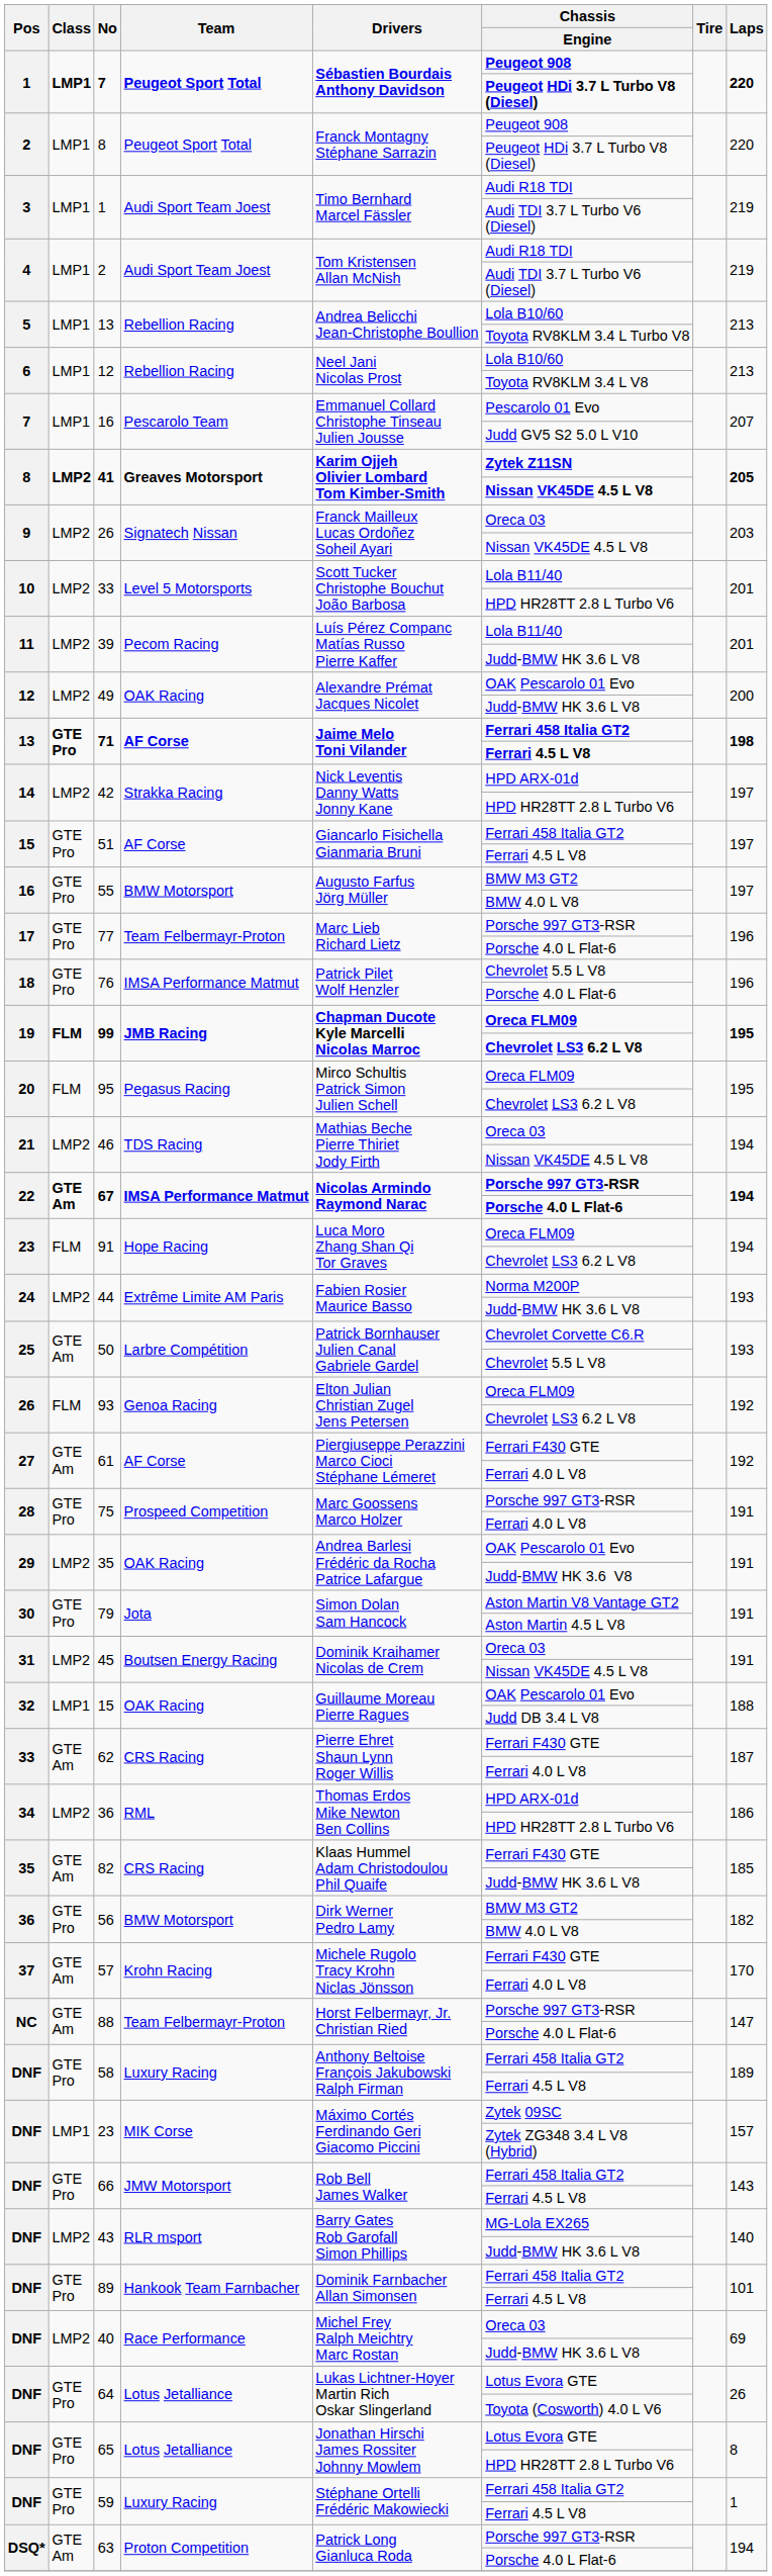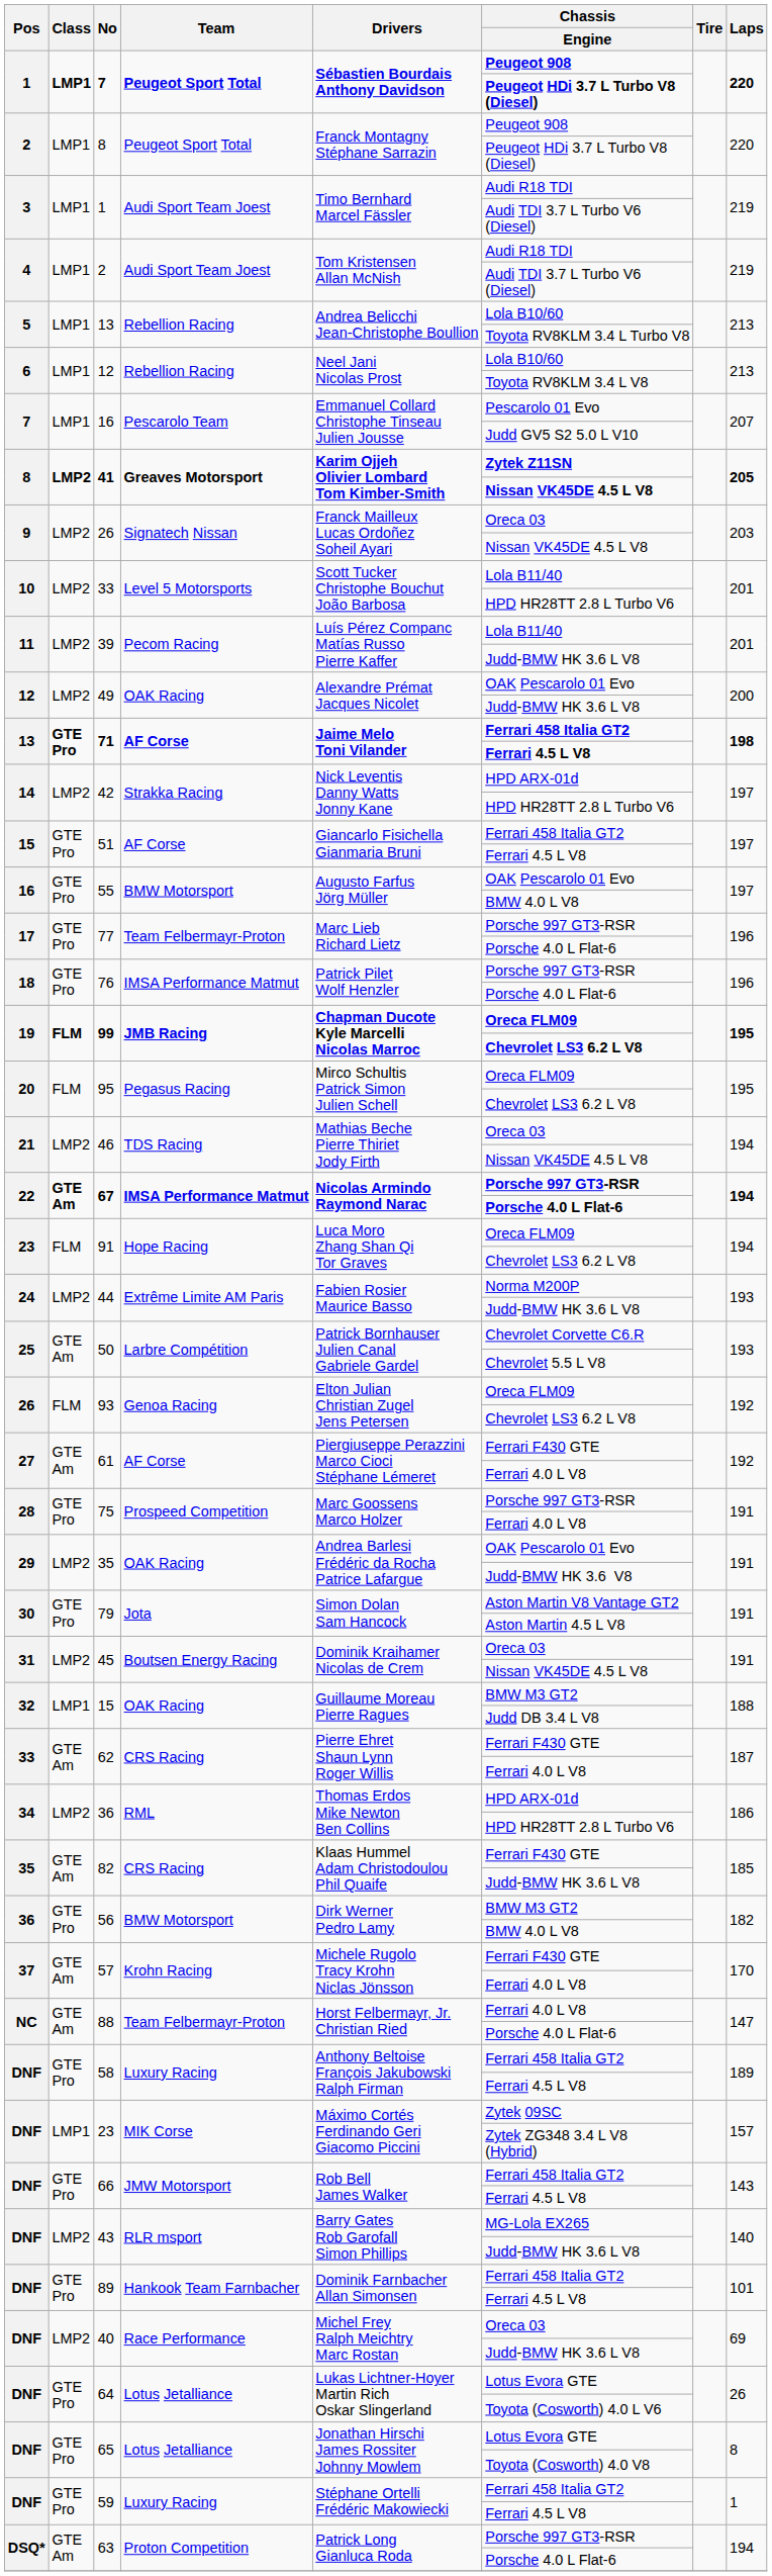row 33 | Chassis / Engine: BMW M3 GT2 -> OAK Pescarolo 01 Evo
row 37 | Chassis / Engine: Chevrolet 5.5 L V8 -> Porsche 997 GT3-RSR
row 65 | Chassis / Engine: OAK Pescarolo 01 Evo -> BMW M3 GT2
row 77 | Chassis / Engine: Porsche 997 GT3-RSR -> Ferrari 4.0 L V8
row 94 | Chassis / Engine: HPD HR28TT 2.8 L Turbo V6 -> Toyota (Cosworth) 4.0 V8
